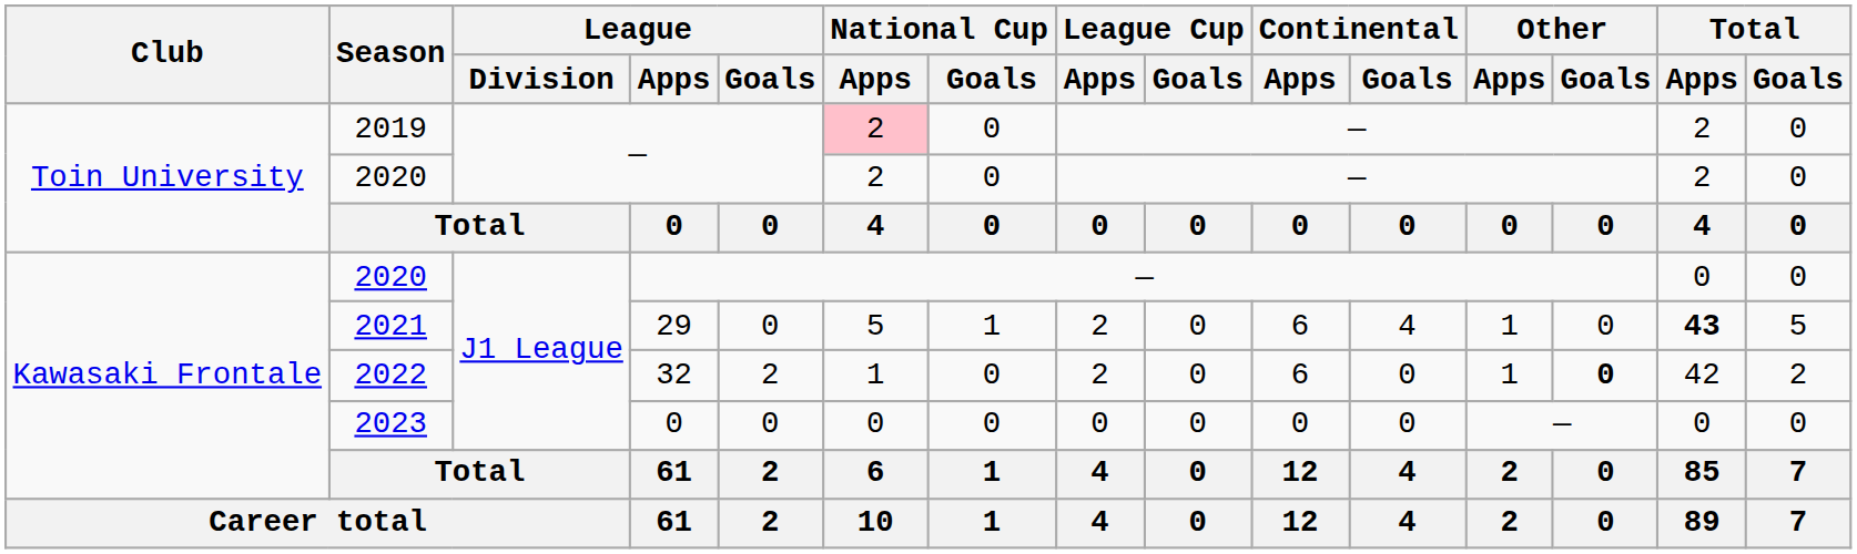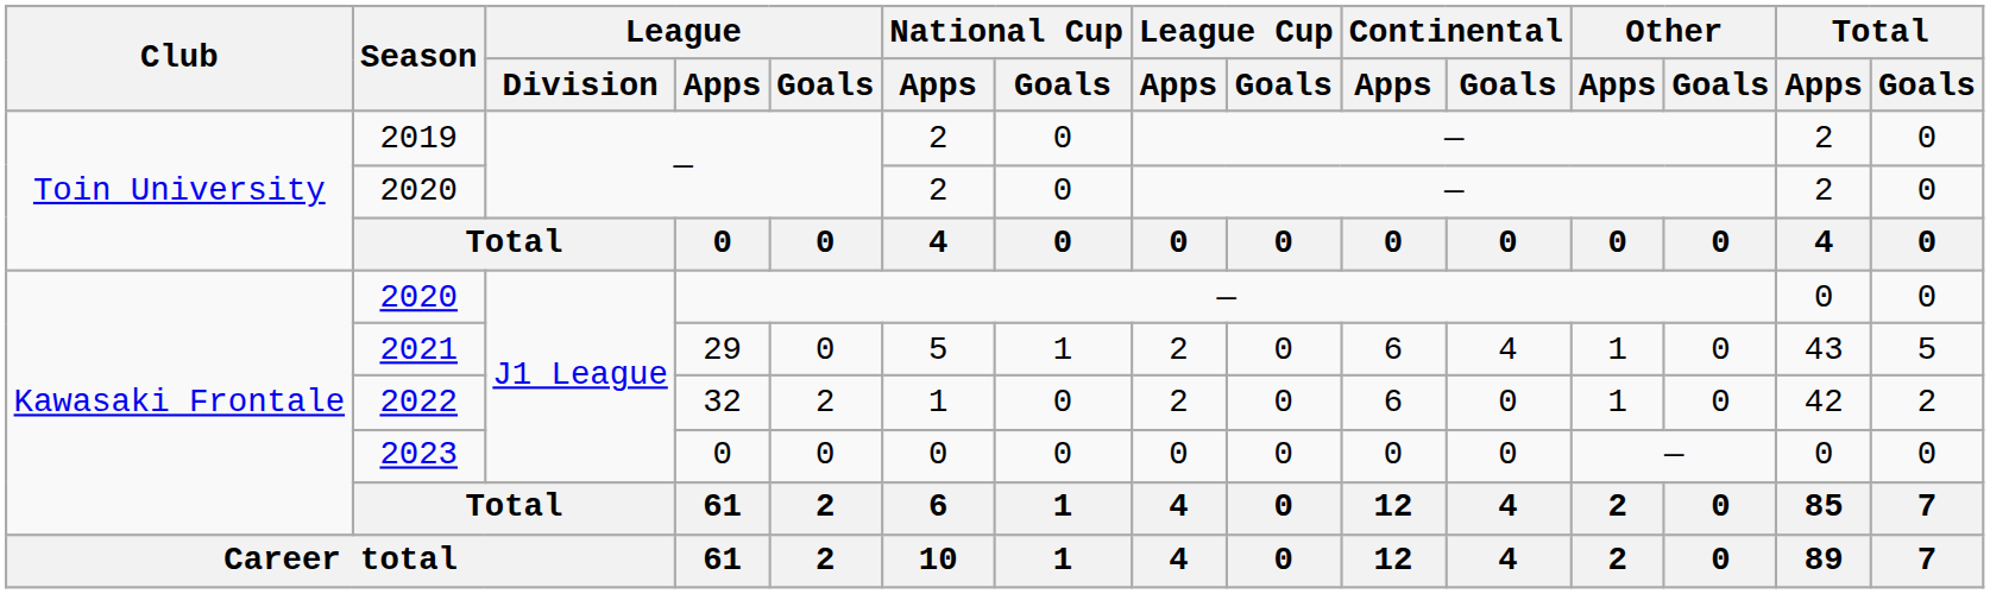2019 | National Cup / Apps: pink background -> no background
2021 | Total / Apps: bold -> normal
2022 | Other / Goals: bold -> normal
